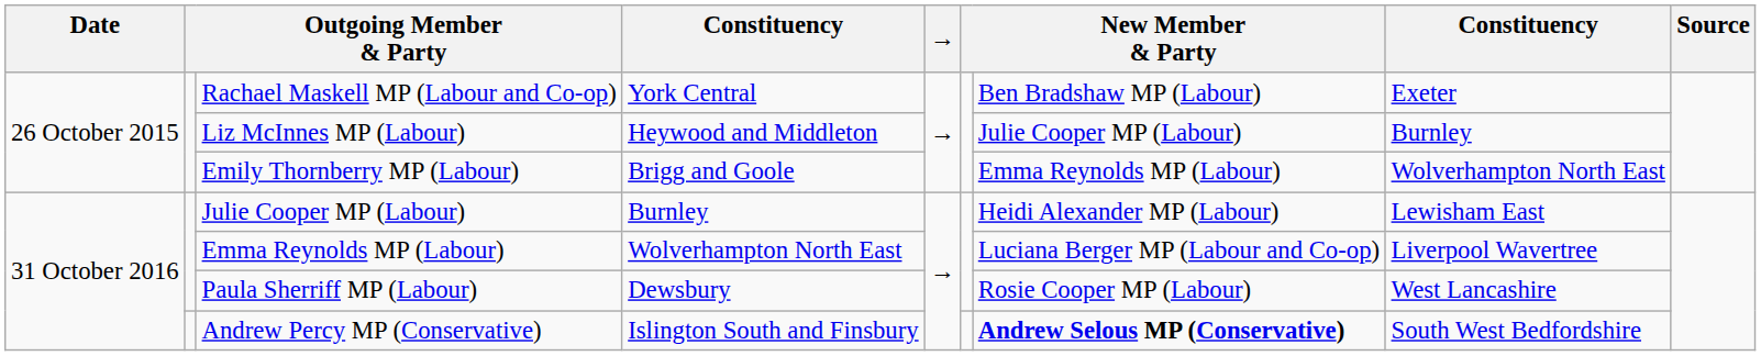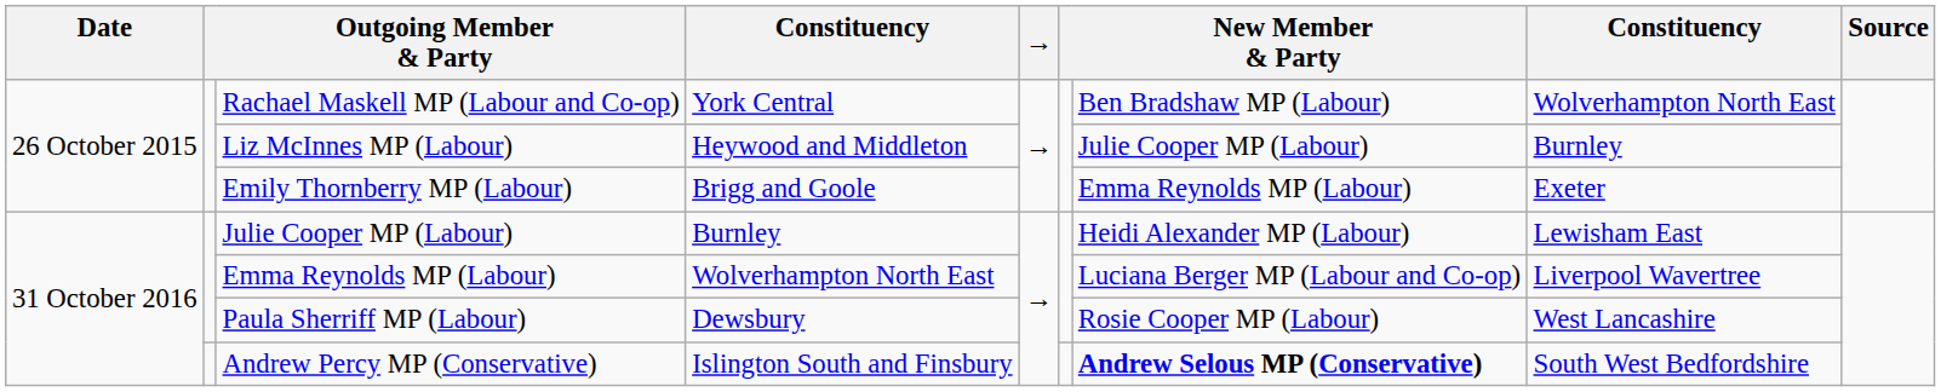Rachael Maskell MP (Labour and Co-op) | column 8: Exeter -> Wolverhampton North East
Emily Thornberry MP (Labour) | column 8: Wolverhampton North East -> Exeter
